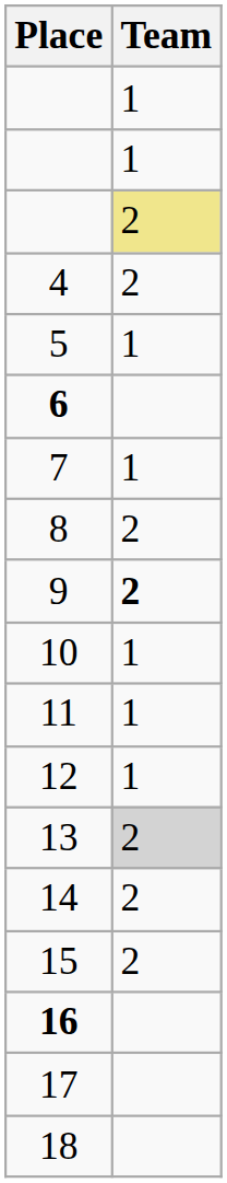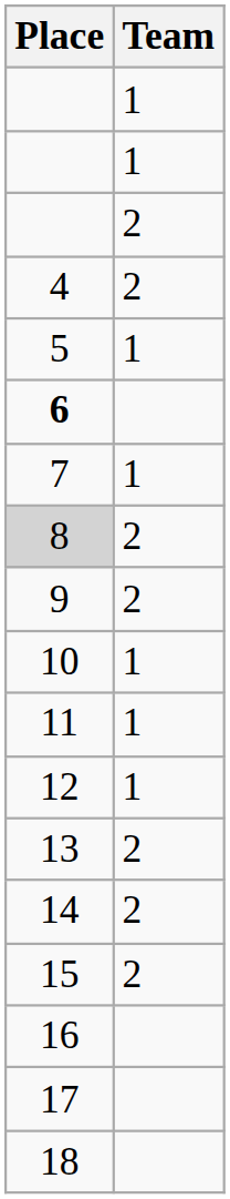row 4 | Team: khaki background -> no background
row 9 | Place: no background -> lightgrey background
row 10 | Team: bold -> normal
row 14 | Team: lightgrey background -> no background
row 17 | Place: bold -> normal
